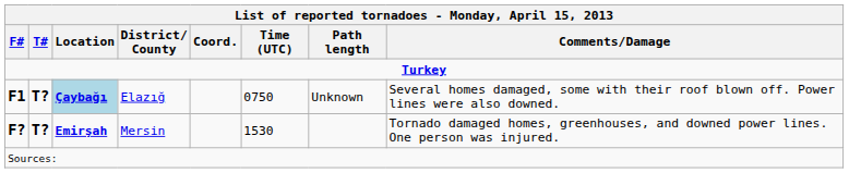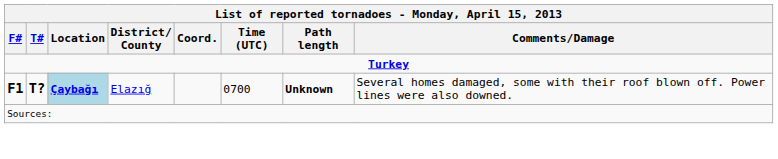F1 | Time (UTC): 0750 -> 0700
F1 | Path length: normal -> bold
- row: F? | T? | Emirşah | Mersin | 1530 | Tornado damaged homes, greenhouses, and downed power lines. One person was injured.
